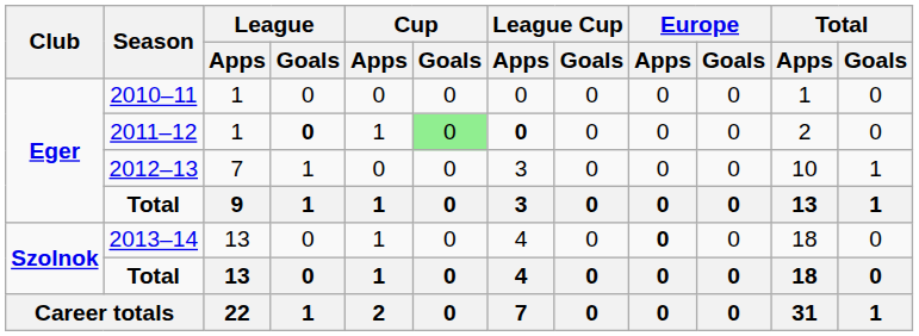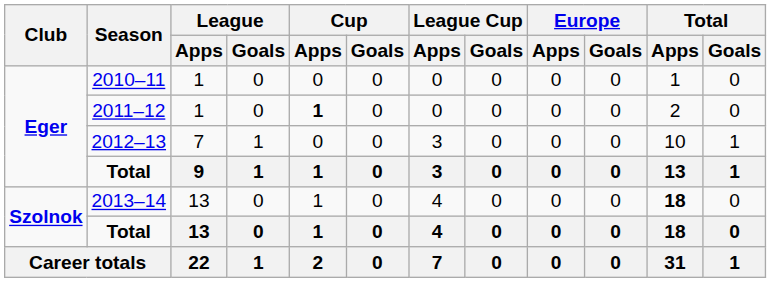2011–12 | League / Goals: bold -> normal
2011–12 | Cup / Apps: normal -> bold
2011–12 | Cup / Goals: lightgreen background -> no background
2011–12 | League Cup / Apps: bold -> normal
2013–14 | Europe / Apps: bold -> normal
2013–14 | Total / Apps: normal -> bold
